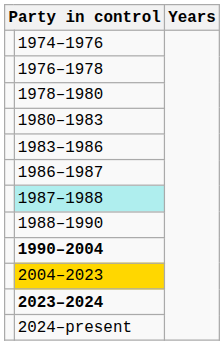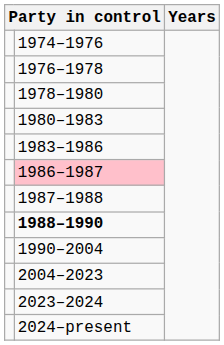1986–1987 | column 2: no background -> pink background
1987–1988 | column 2: paleturquoise background -> no background
1988–1990 | column 2: normal -> bold
1990–2004 | column 2: bold -> normal
2004–2023 | column 2: gold background -> no background
2023–2024 | column 2: bold -> normal
